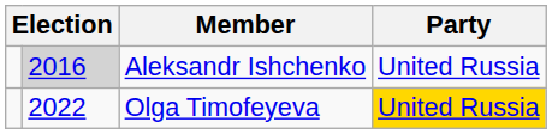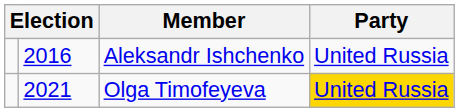Aleksandr Ishchenko | column 2: lightgrey background -> no background
Olga Timofeyeva | column 2: 2022 -> 2021
